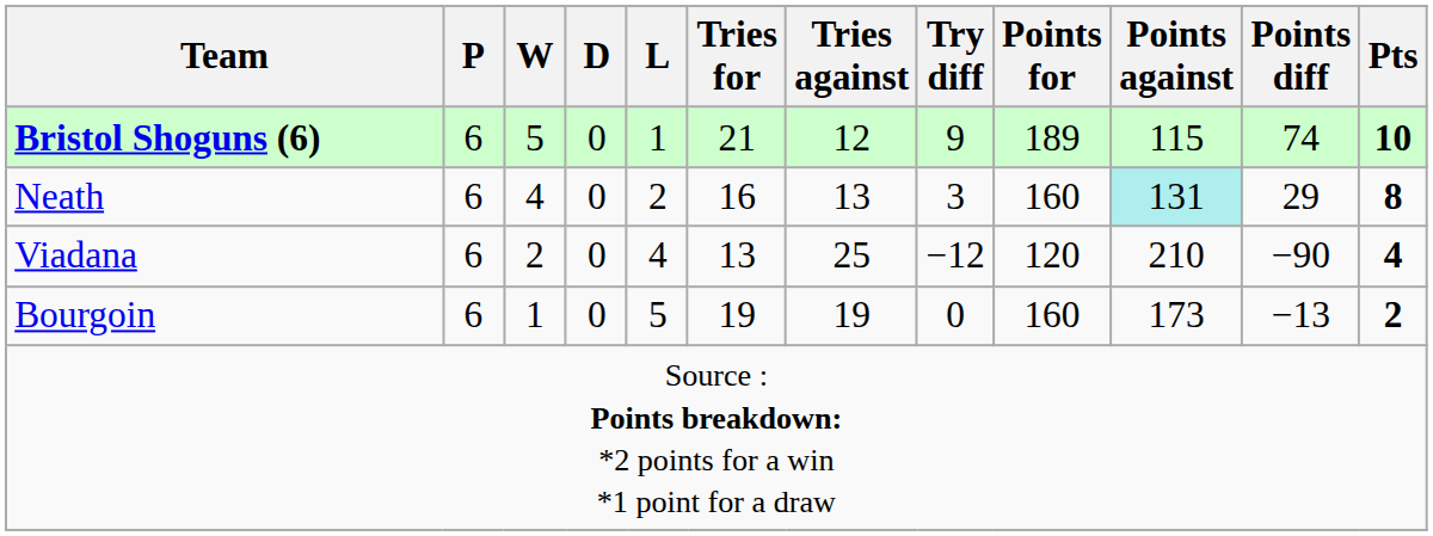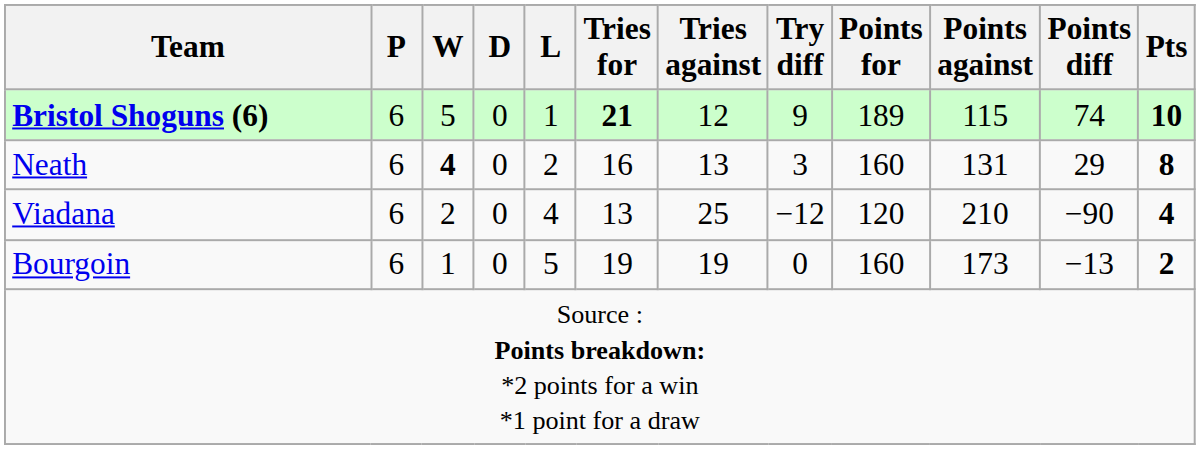Bristol Shoguns (6) | Tries for: normal -> bold
Neath | W: normal -> bold
Neath | Points against: paleturquoise background -> no background
